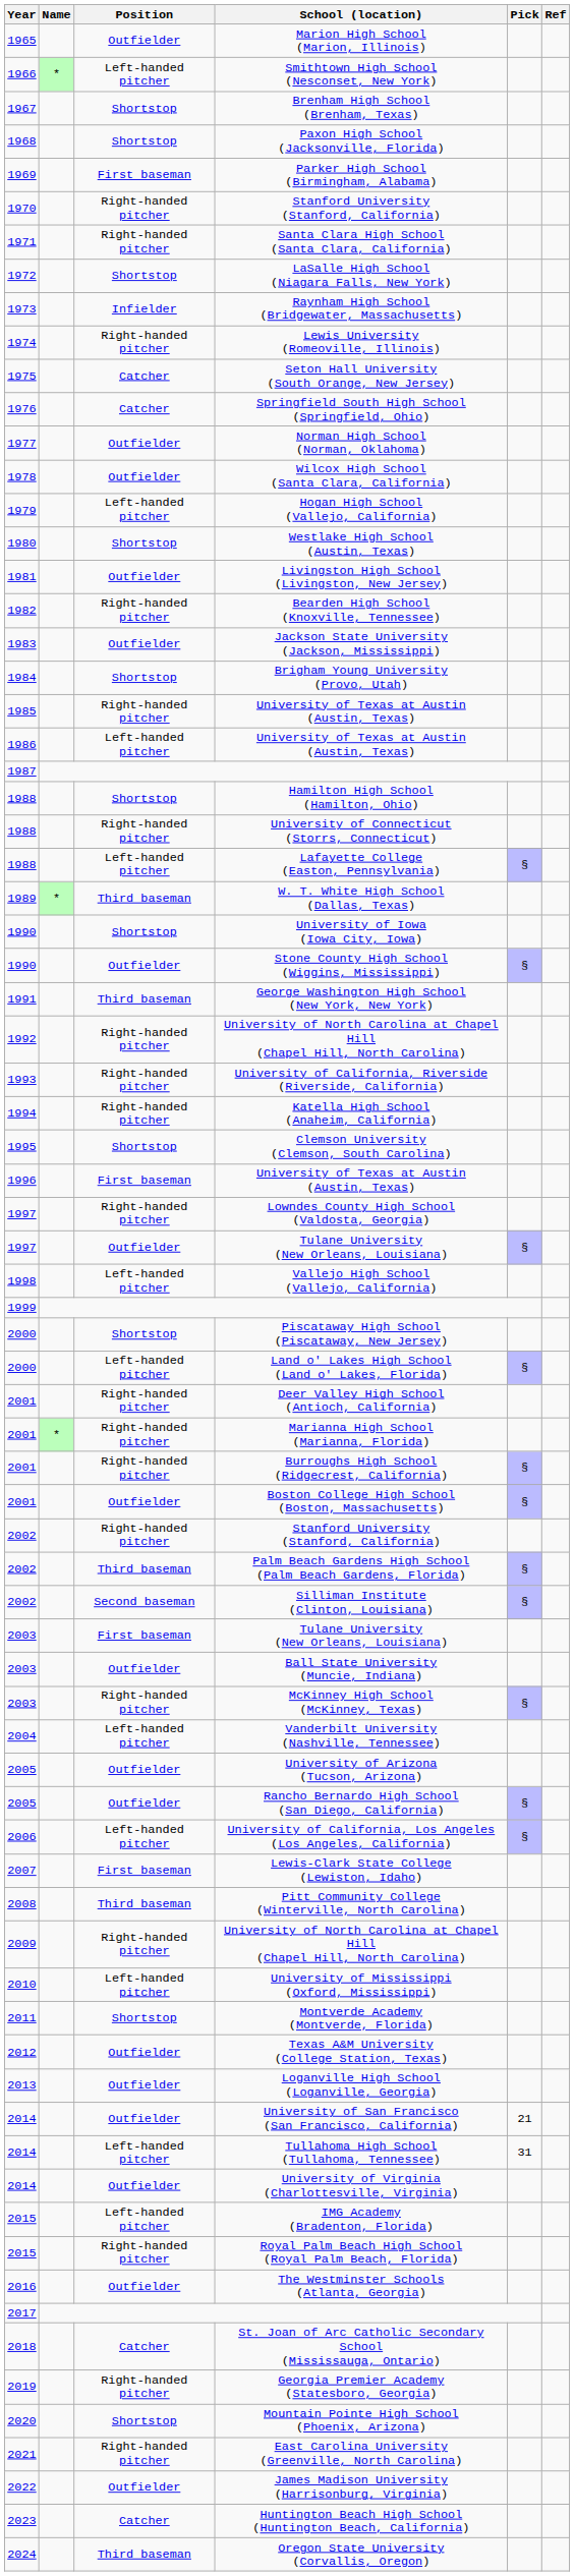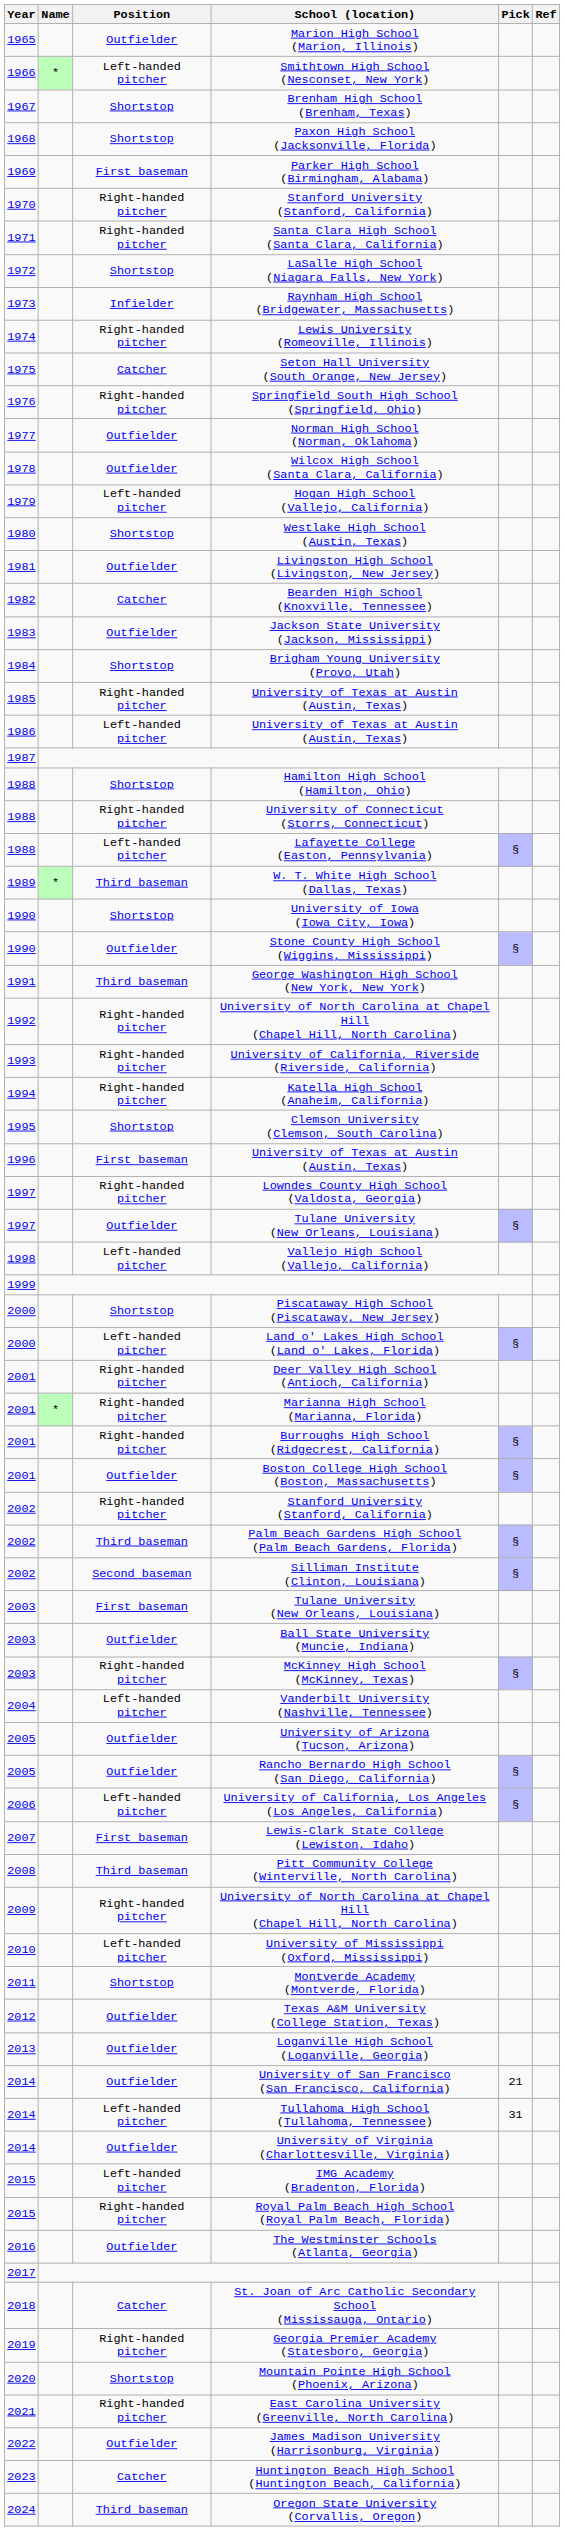Springfield South High School (Springfield, Ohio) | Position: Catcher -> Right-handed pitcher
Bearden High School (Knoxville, Tennessee) | Position: Right-handed pitcher -> Catcher
